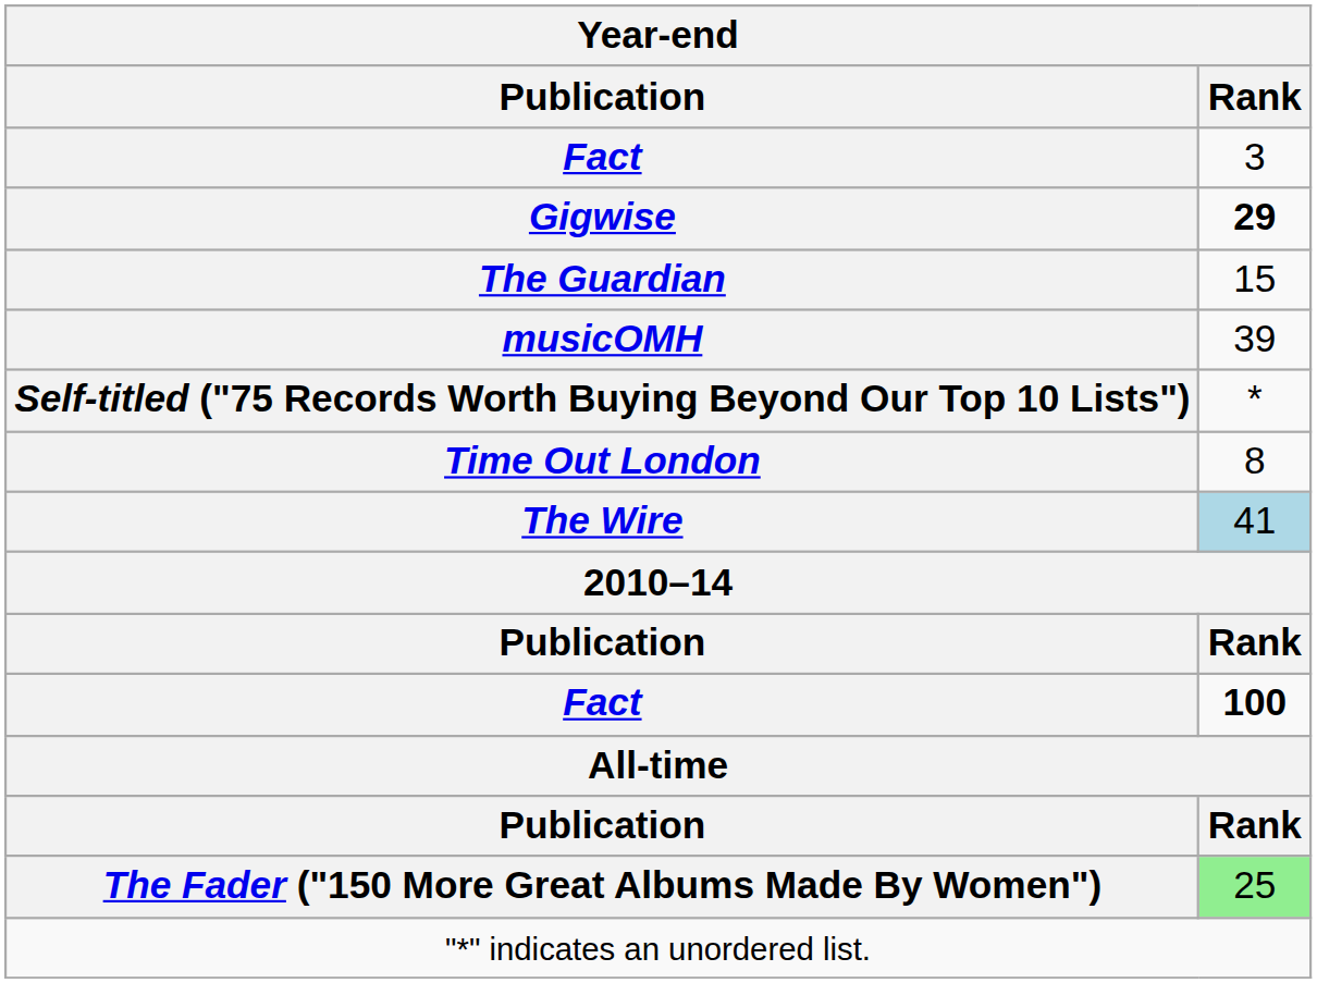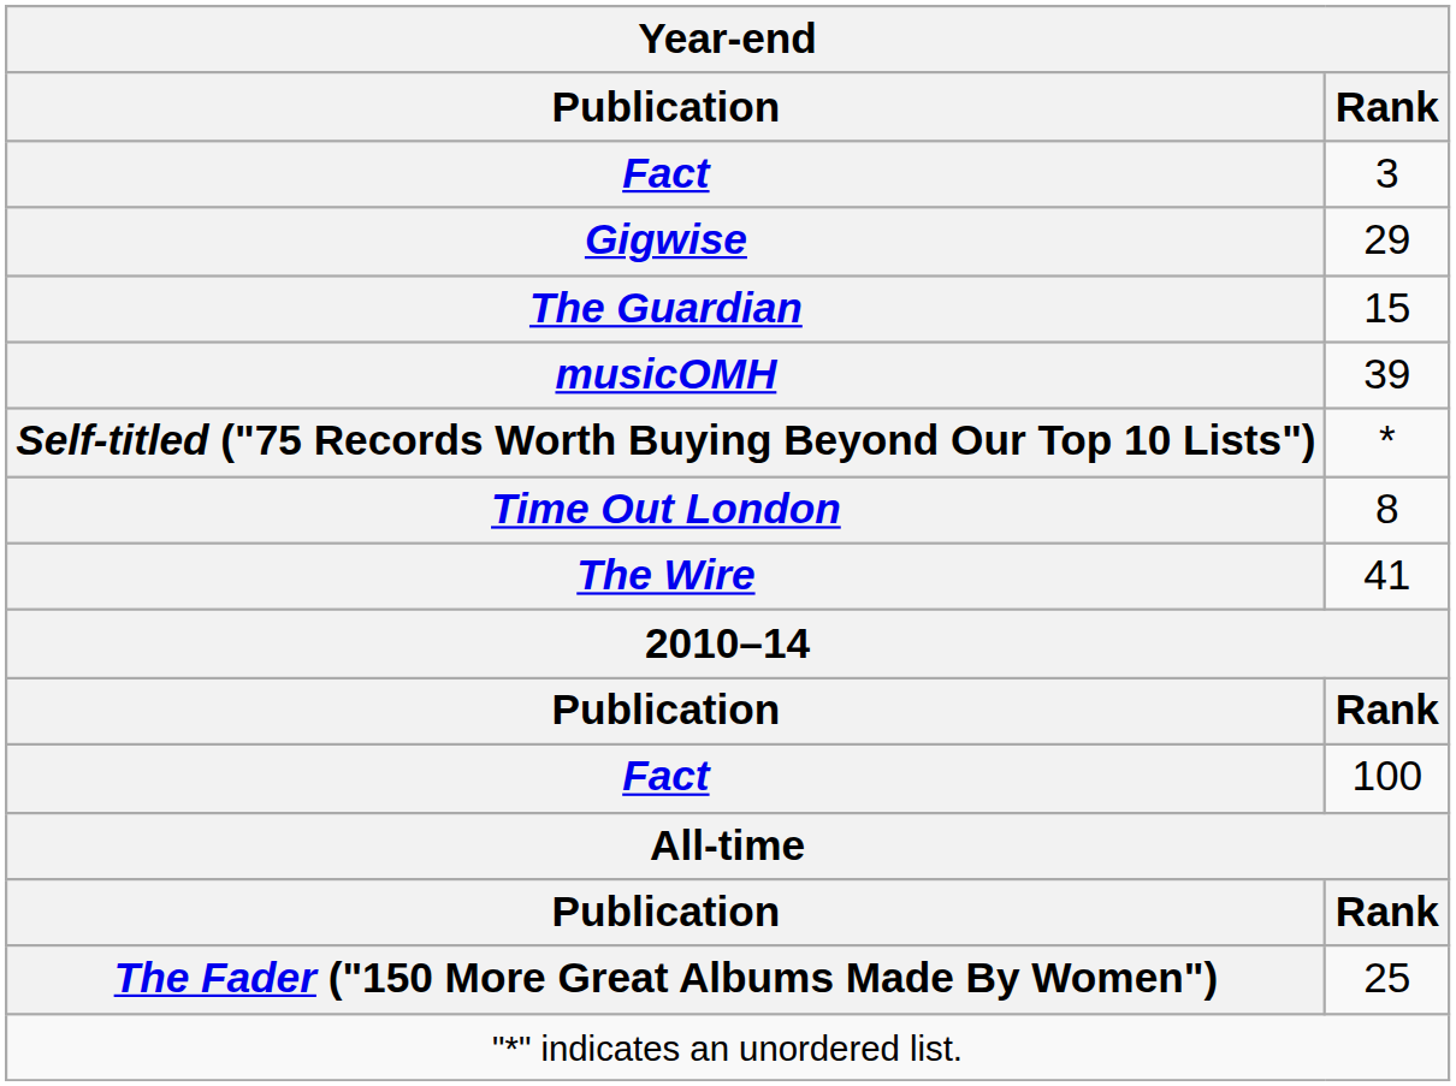Gigwise | Year-end / Rank: bold -> normal
The Wire | Year-end / Rank: lightblue background -> no background
Fact / 100 | Year-end / Rank: bold -> normal
The Fader ("150 More Great Albums Made By Women") | Year-end / Rank: lightgreen background -> no background
